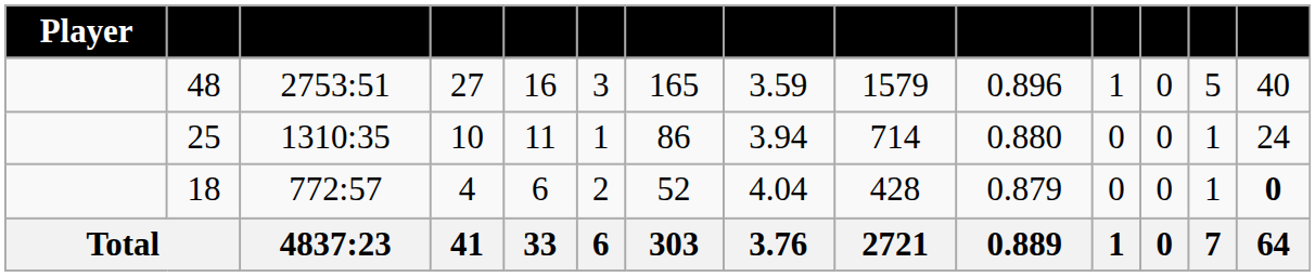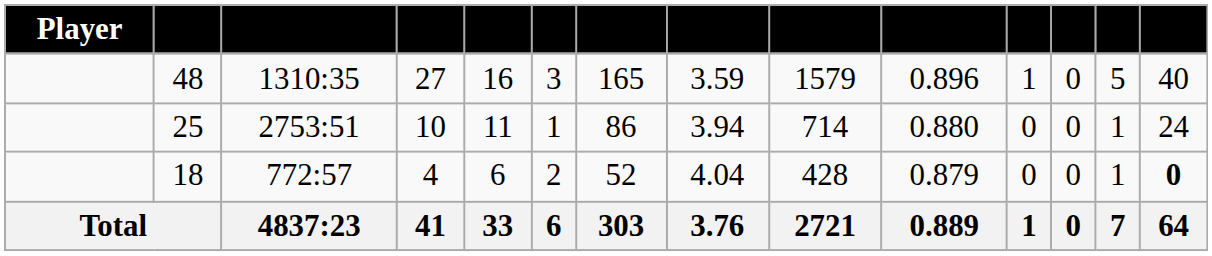48 | column 3: 2753:51 -> 1310:35
25 | column 3: 1310:35 -> 2753:51
